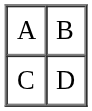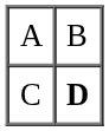C | column 2: normal -> bold
